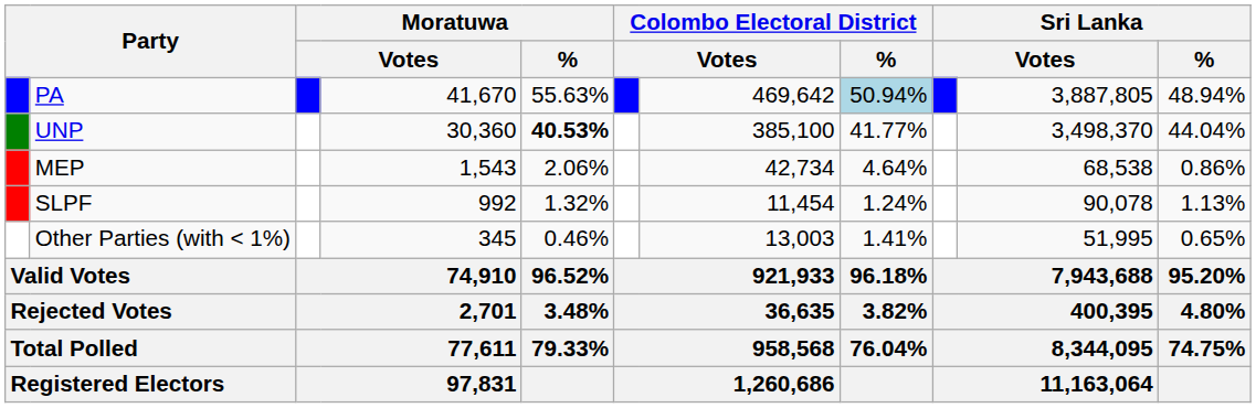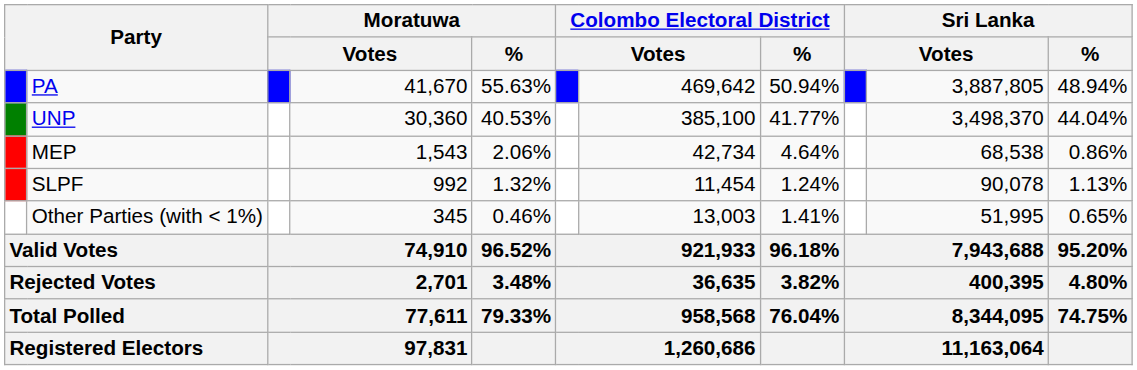PA | Colombo Electoral District / %: lightblue background -> no background
UNP | Moratuwa / %: bold -> normal
